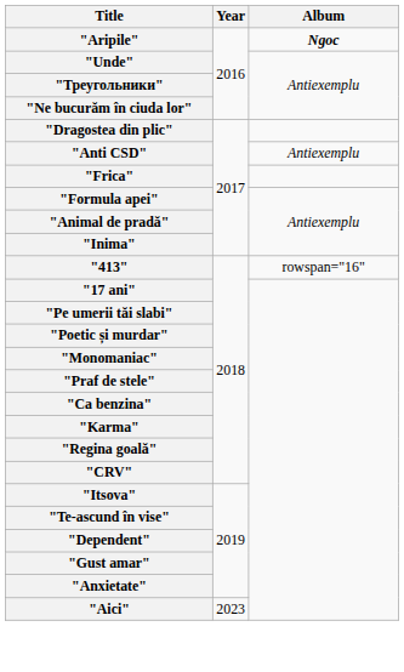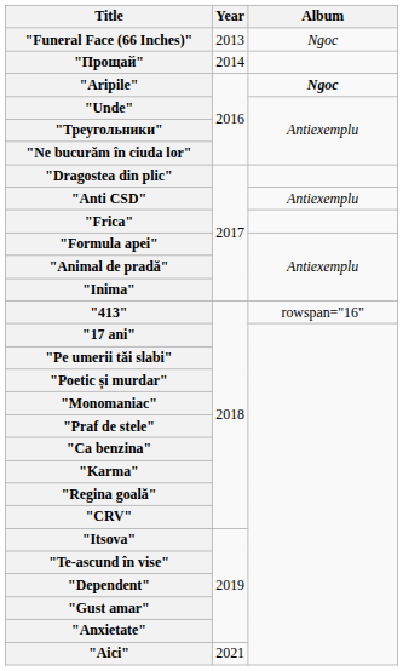+ row: "Funeral Face (66 Inches)" | 2013 | Ngoc
+ row: "Прощай" | 2014
"Aici" | Year: 2023 -> 2021
